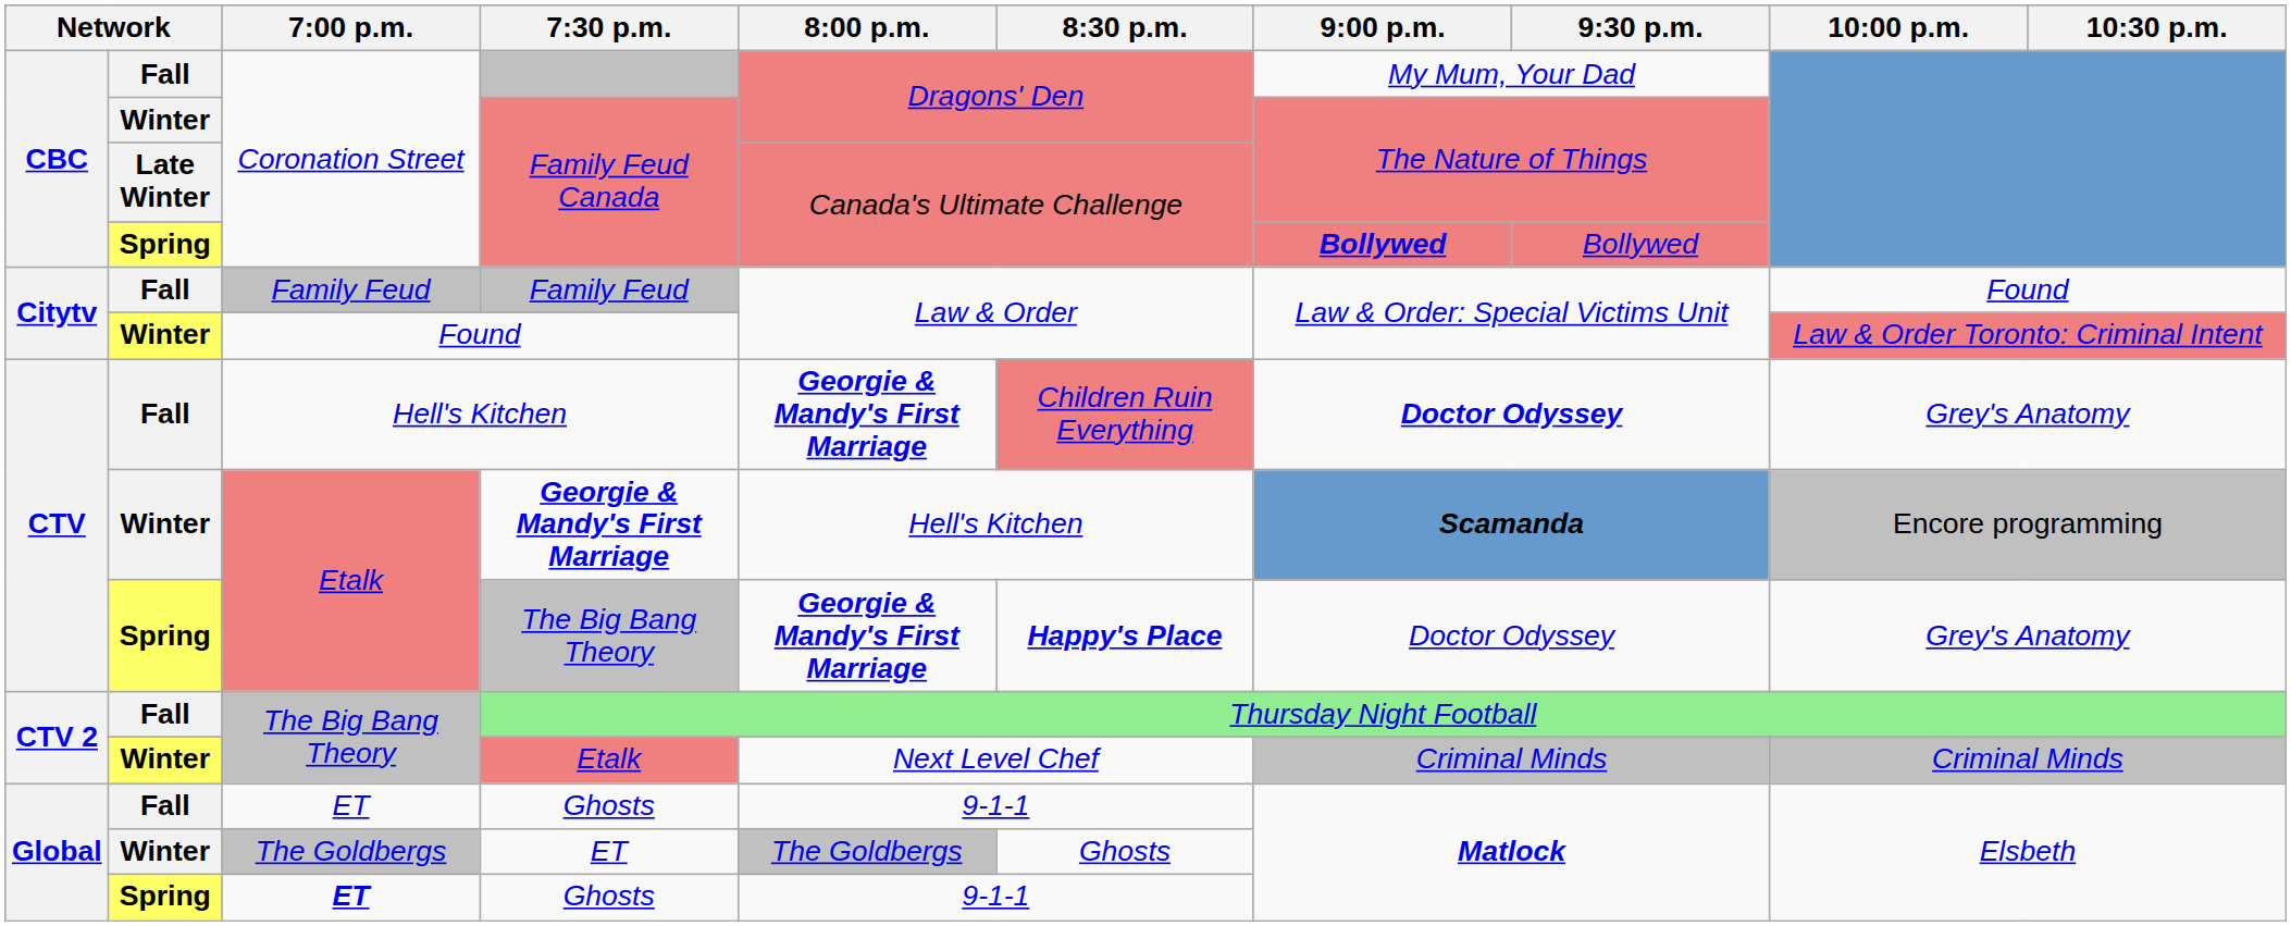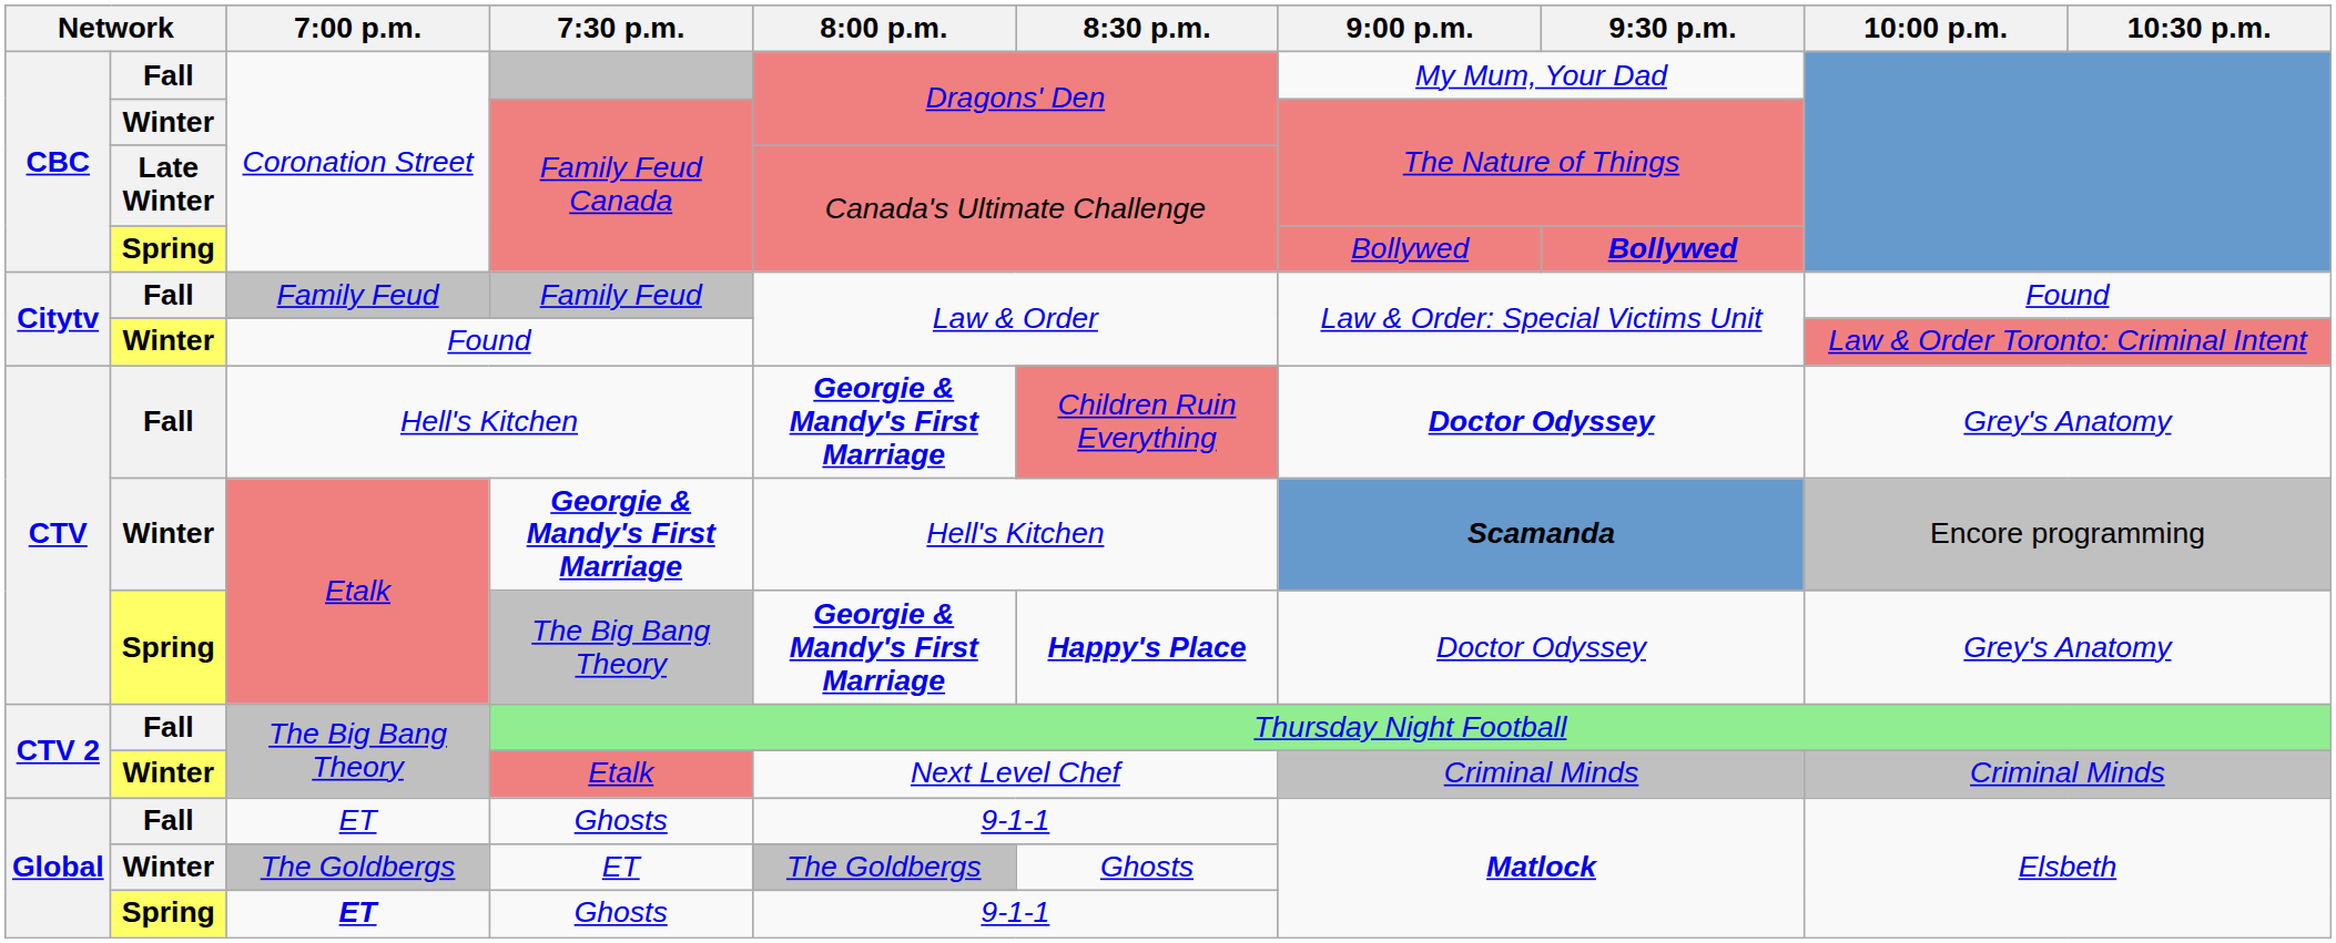Spring / Family Feud Canada | 9:00 p.m.: bold -> normal
Spring / Family Feud Canada | 9:30 p.m.: normal -> bold
